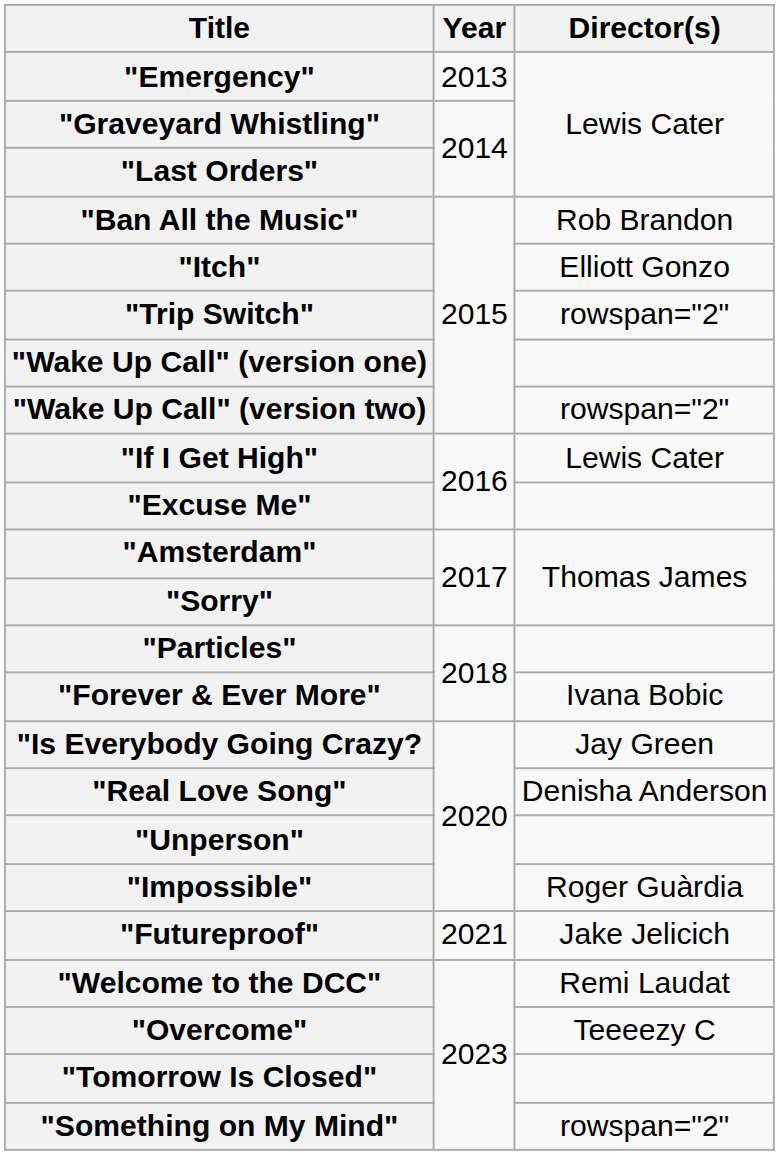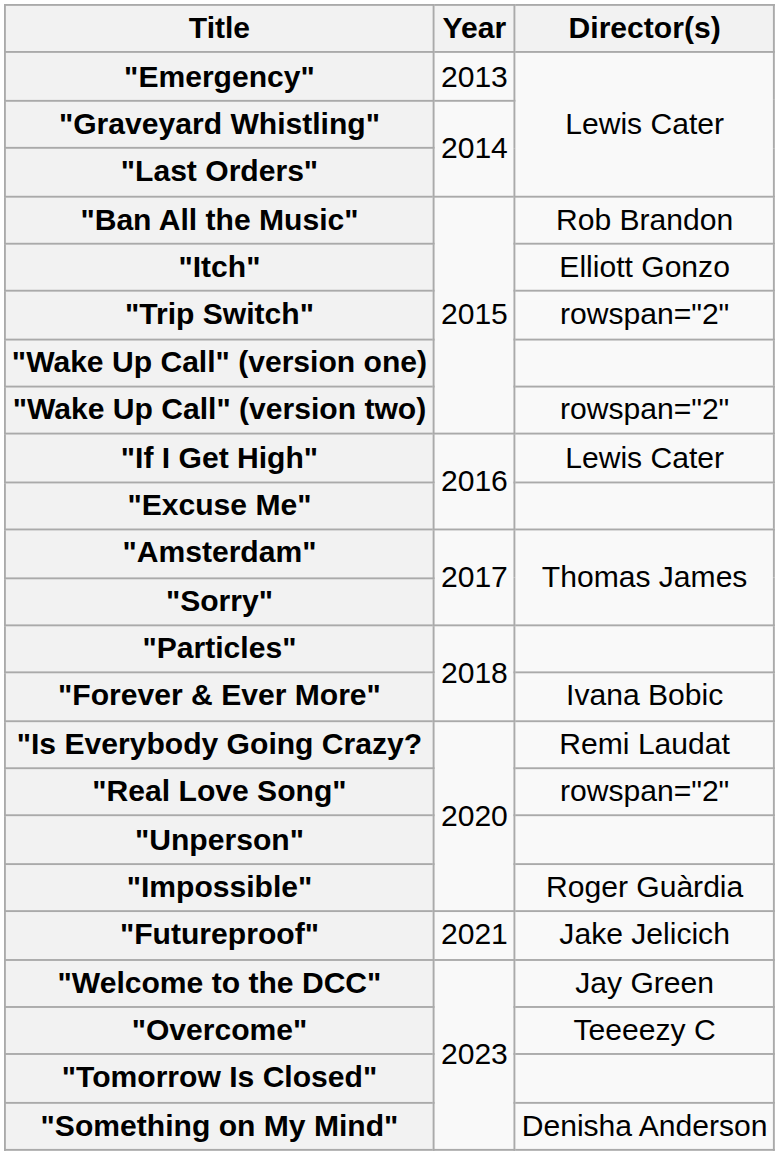"Is Everybody Going Crazy? | Director(s): Jay Green -> Remi Laudat
"Real Love Song" | Director(s): Denisha Anderson -> rowspan="2"
"Welcome to the DCC" | Director(s): Remi Laudat -> Jay Green
"Something on My Mind" | Director(s): rowspan="2" -> Denisha Anderson
